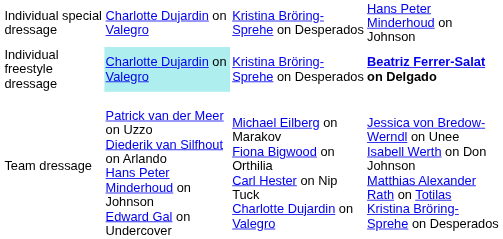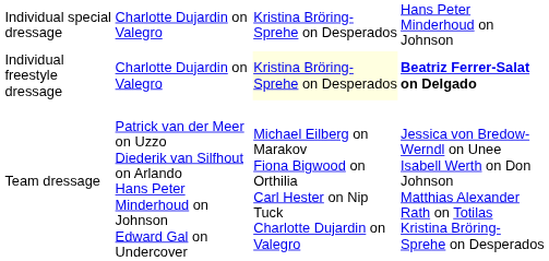Individual freestyle dressage | column 2: paleturquoise background -> no background
Individual freestyle dressage | column 3: no background -> lightyellow background
